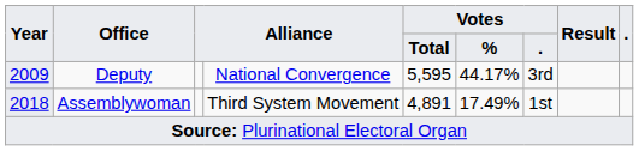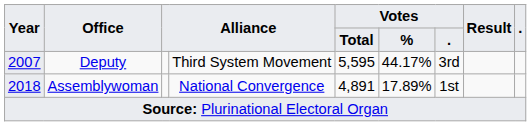Deputy | Year: 2009 -> 2007
Deputy | column 4: National Convergence -> Third System Movement
Assemblywoman | column 4: Third System Movement -> National Convergence
Assemblywoman | Votes / %: 17.49% -> 17.89%
